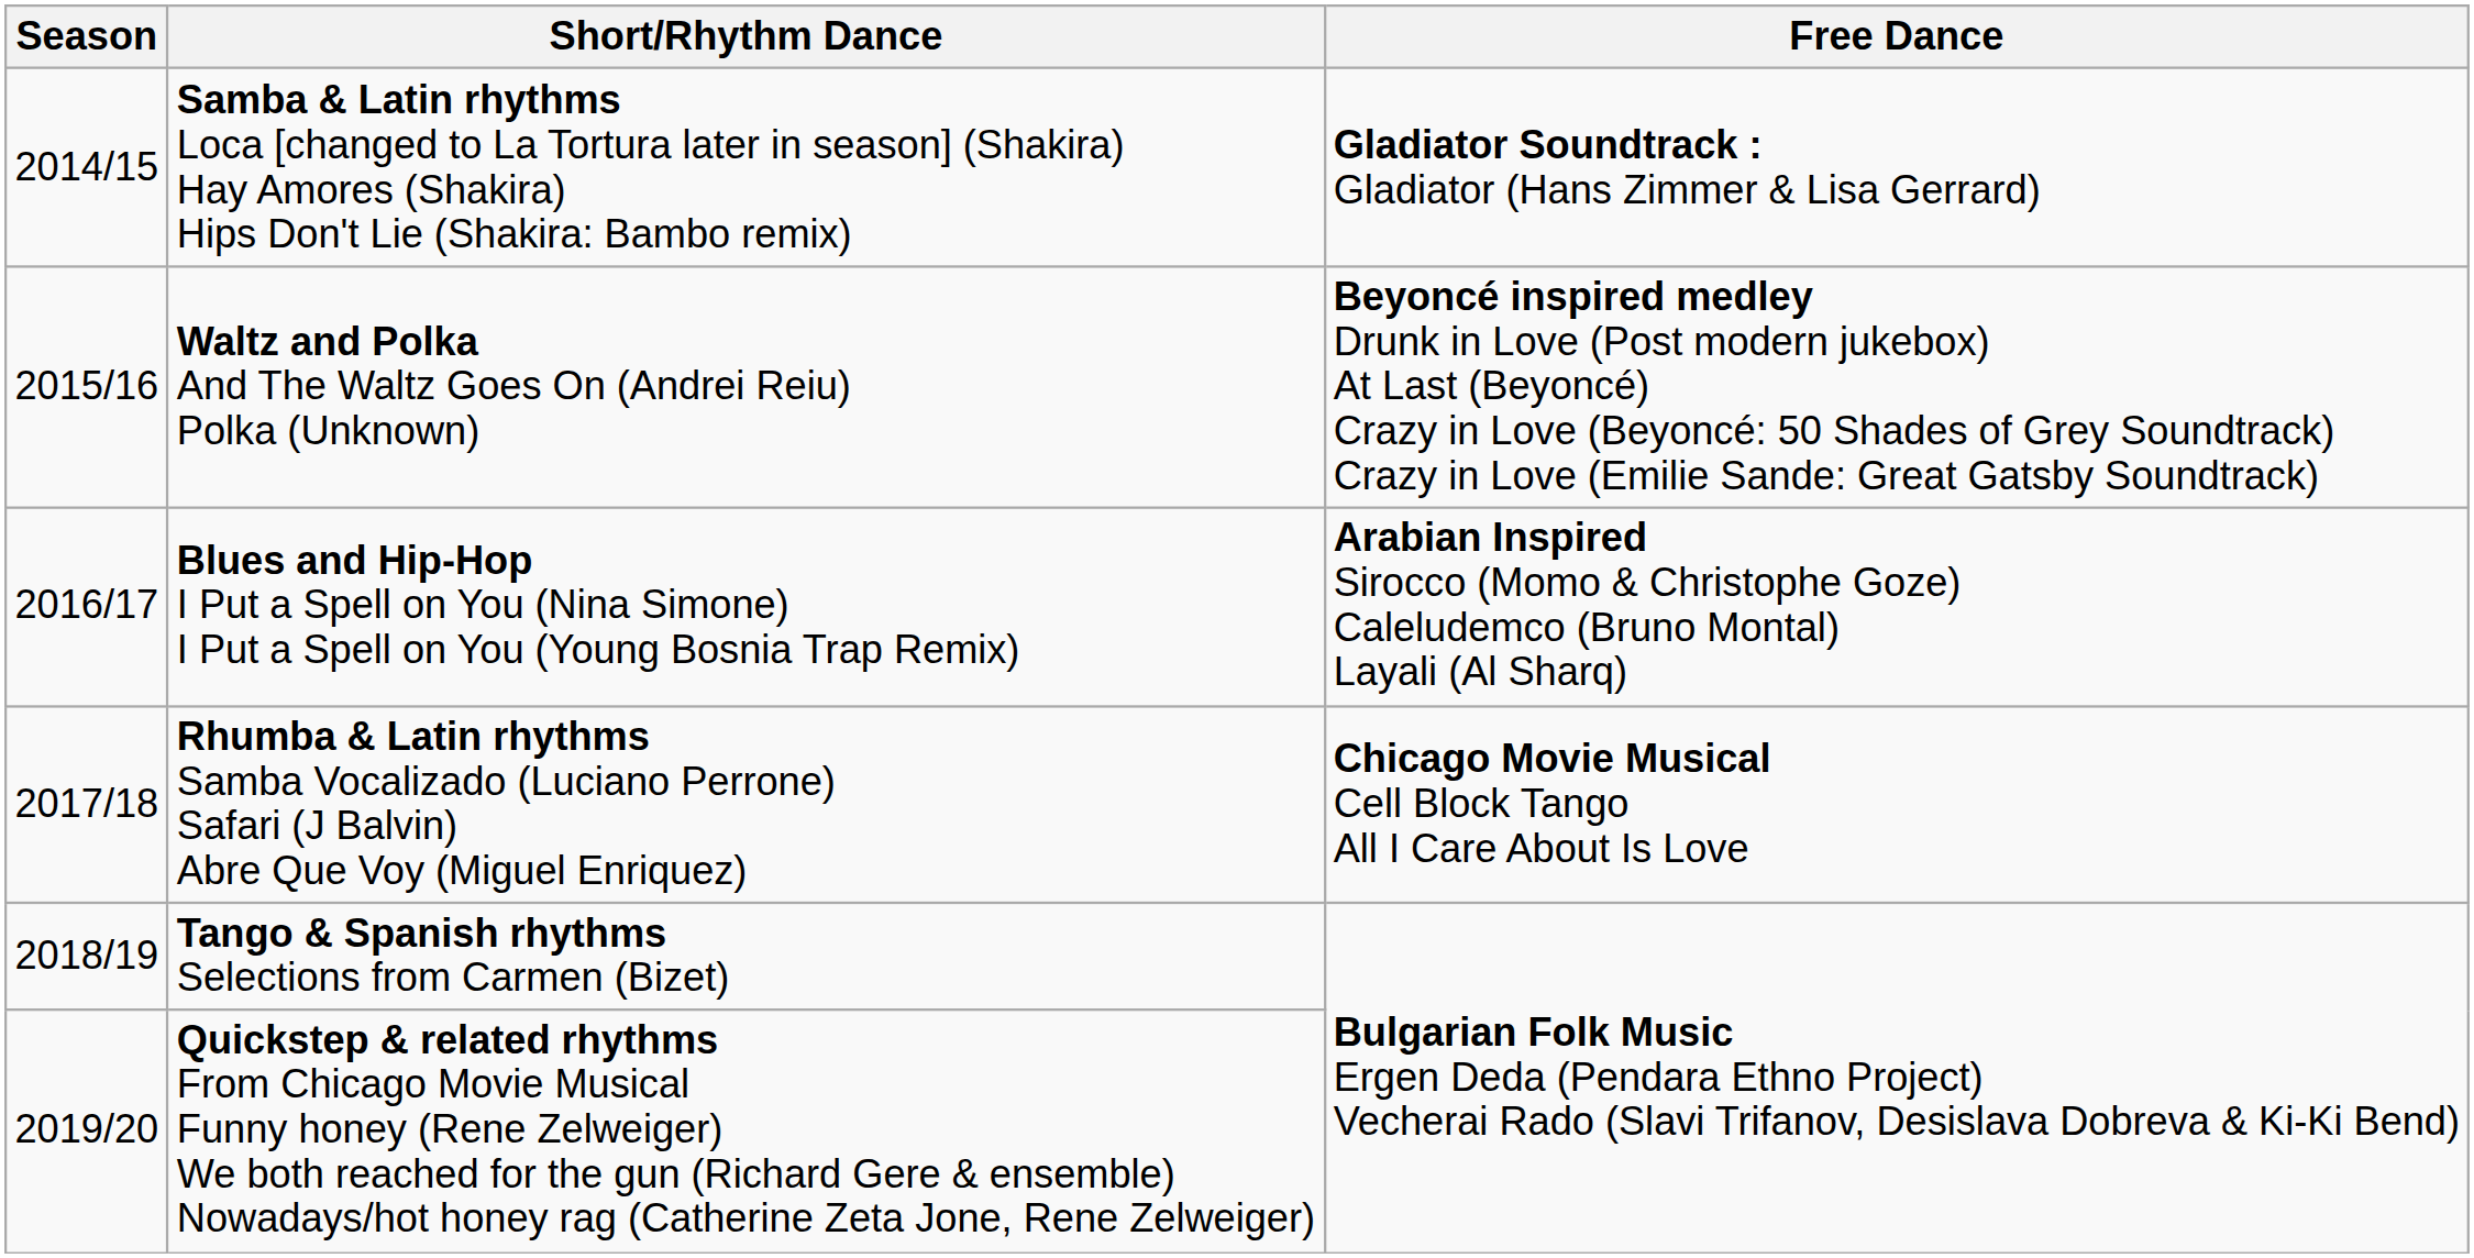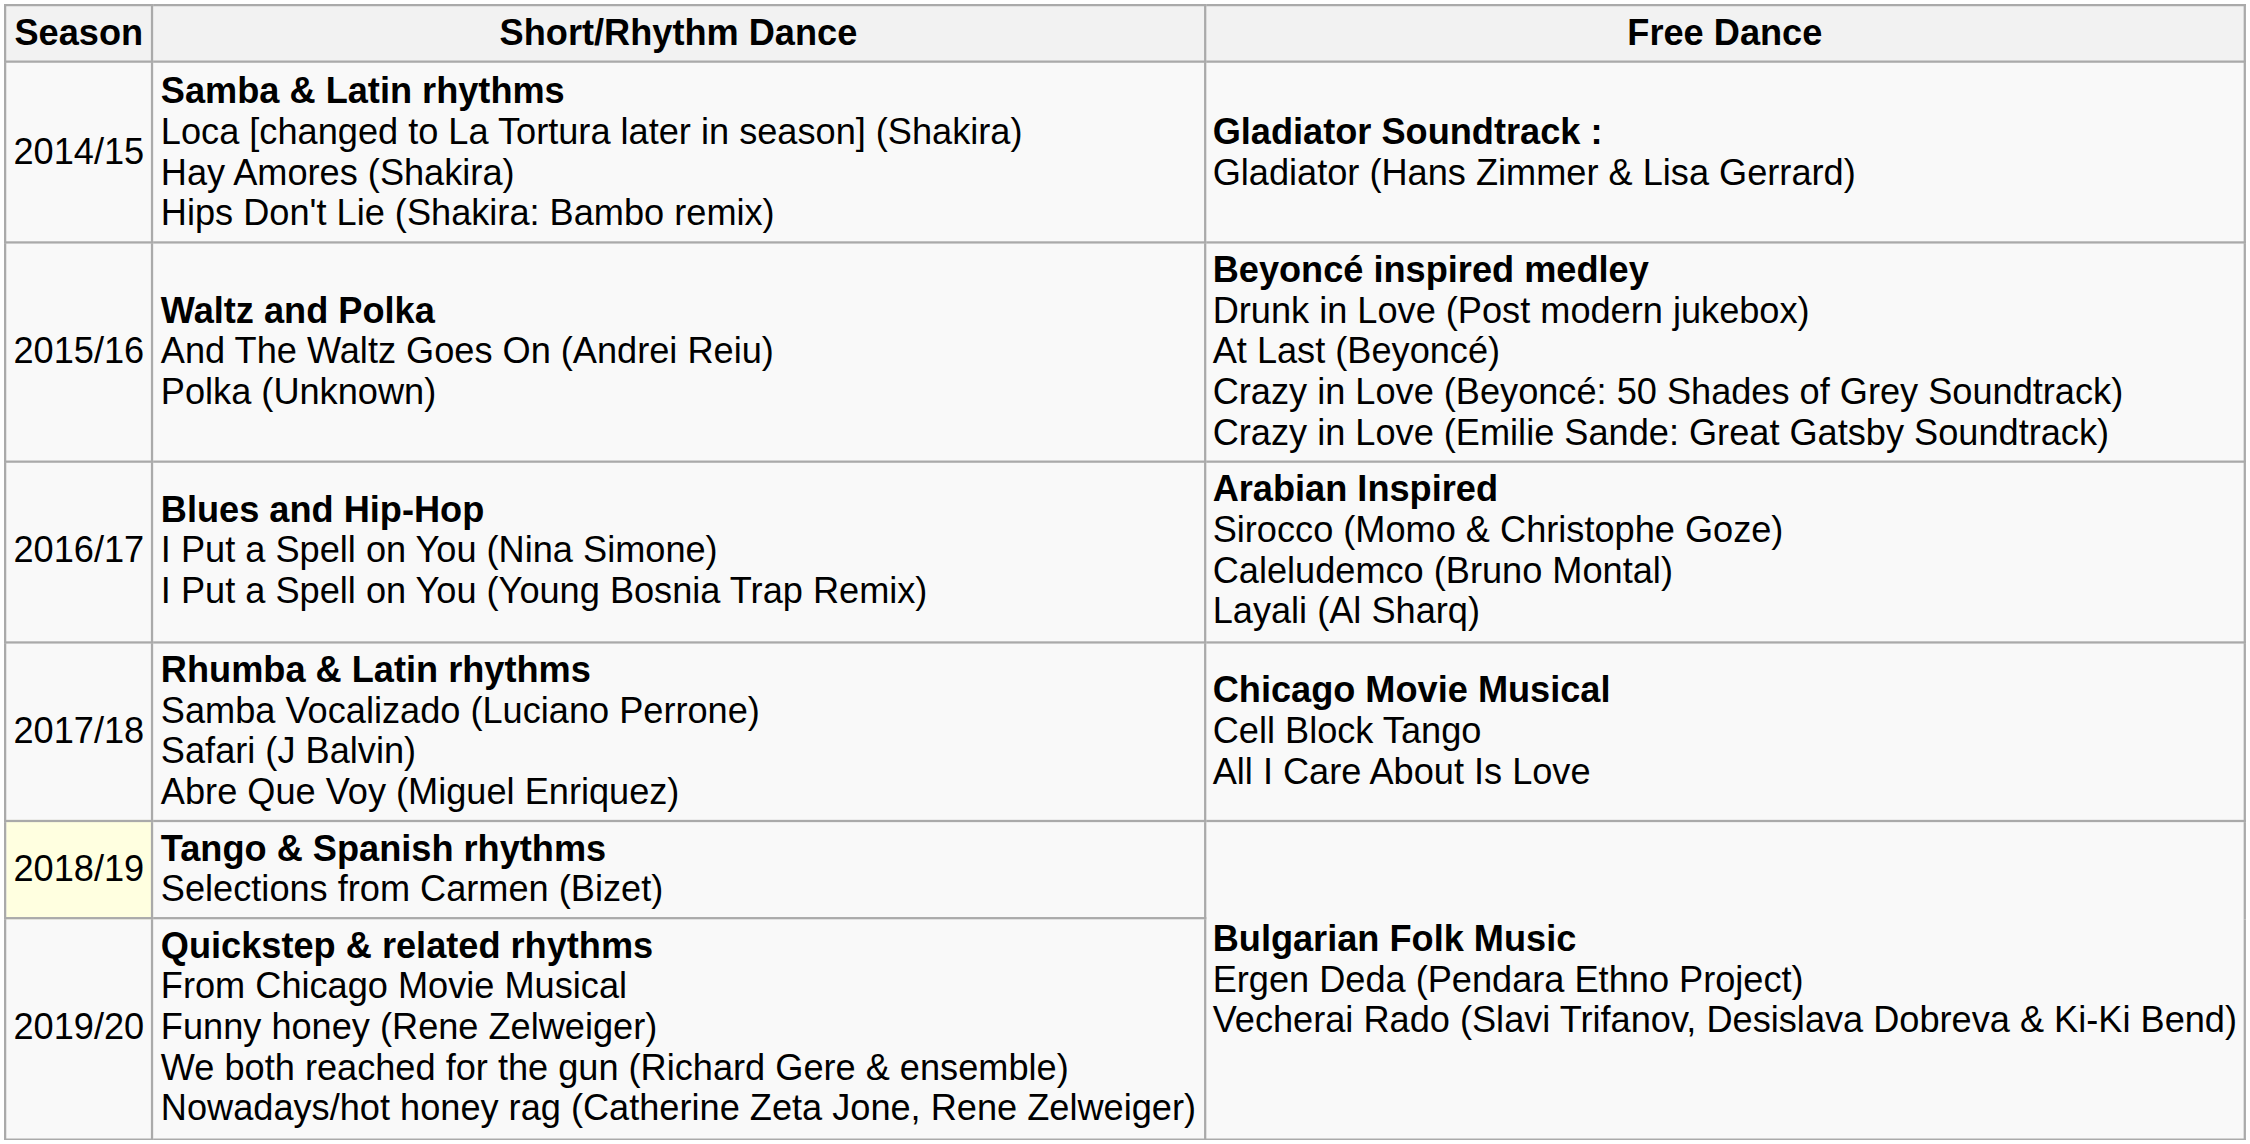Tango & Spanish rhythms Selections from Carmen (Bizet) | Season: no background -> lightyellow background
